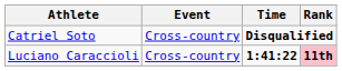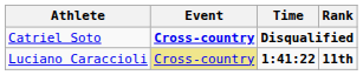Catriel Soto | Event: normal -> bold
Luciano Caraccioli | Event: no background -> khaki background
Luciano Caraccioli | Rank: pink background -> no background
